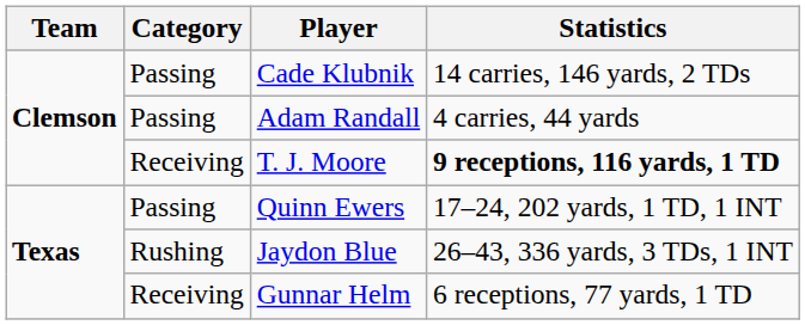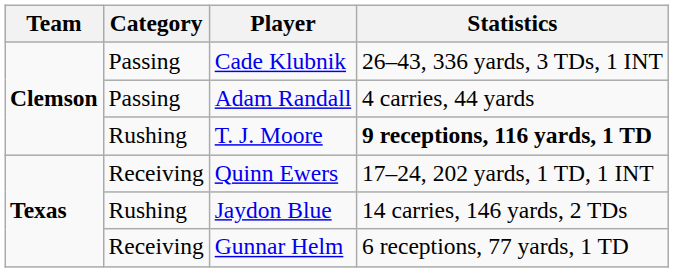Cade Klubnik | Statistics: 14 carries, 146 yards, 2 TDs -> 26–43, 336 yards, 3 TDs, 1 INT
T. J. Moore | Category: Receiving -> Rushing
Quinn Ewers | Category: Passing -> Receiving
Jaydon Blue | Statistics: 26–43, 336 yards, 3 TDs, 1 INT -> 14 carries, 146 yards, 2 TDs
